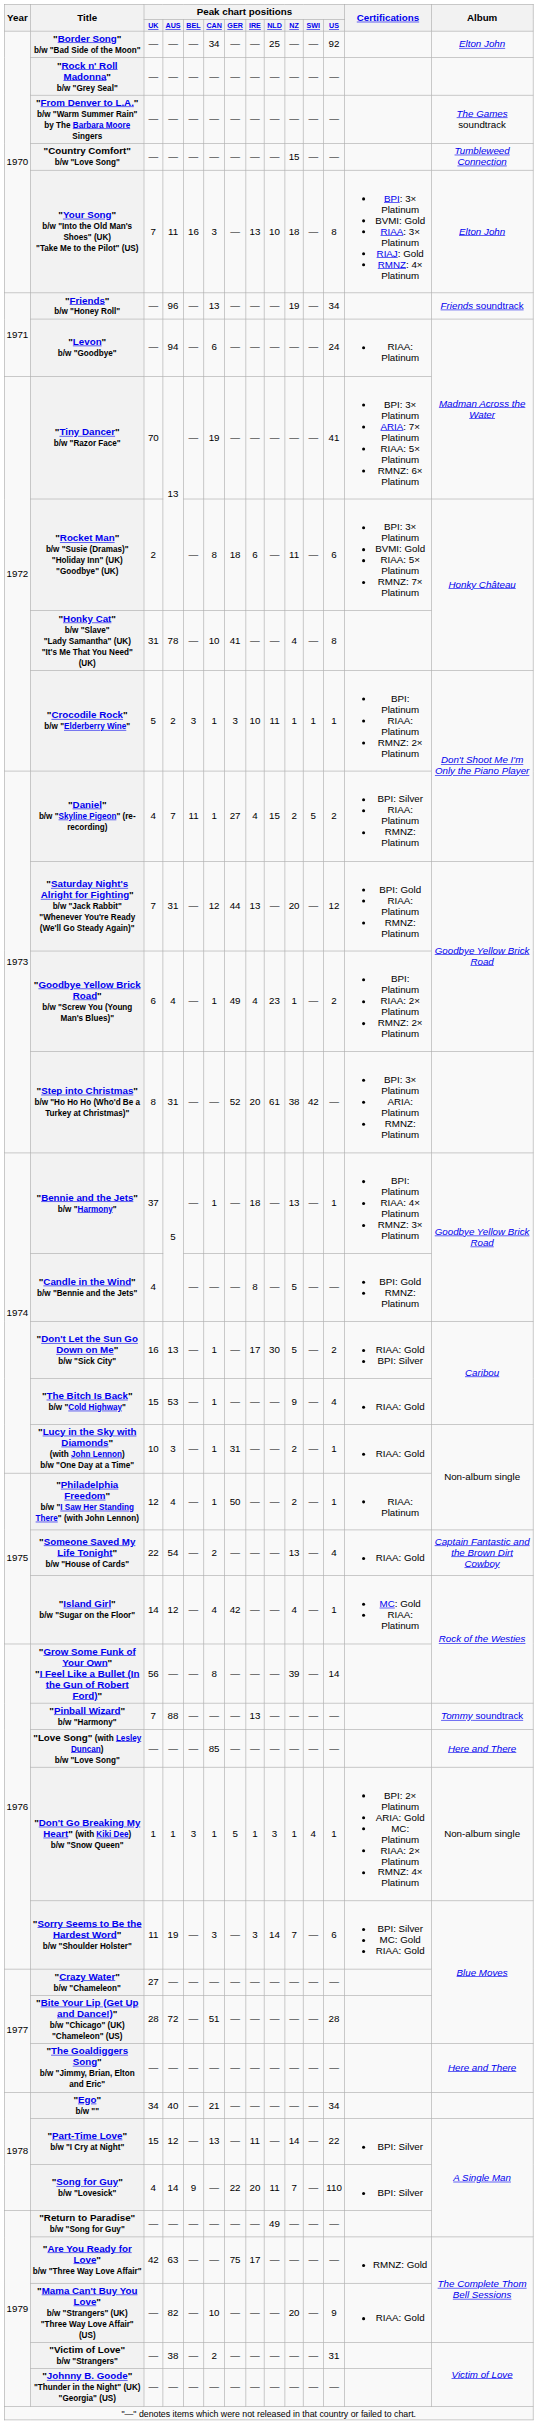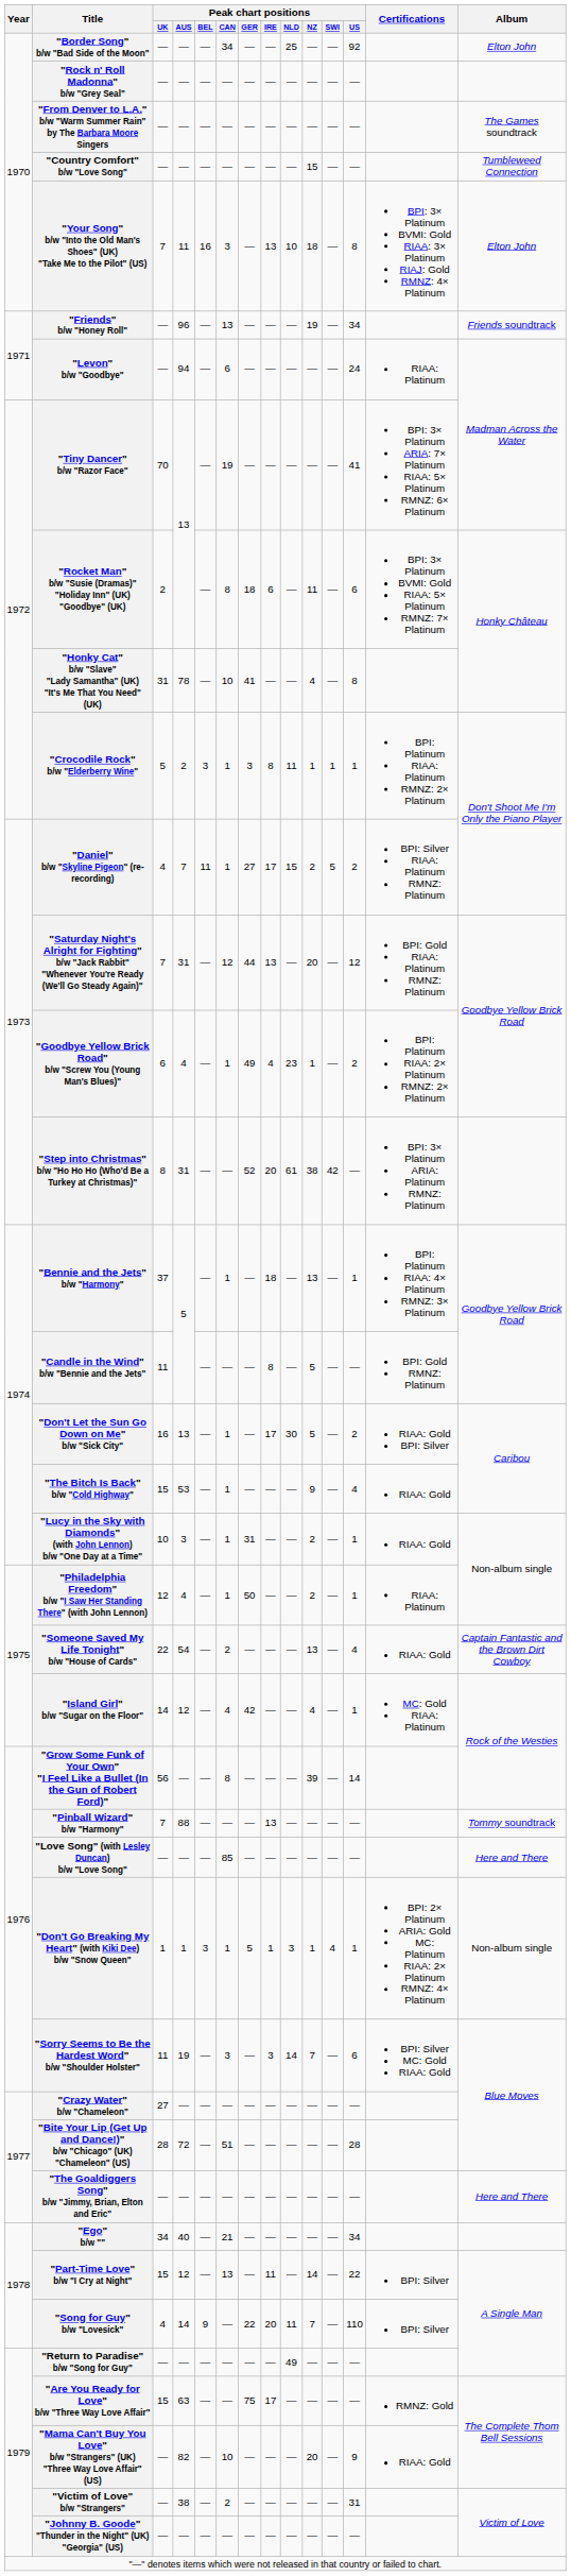"Crocodile Rock" b/w "Elderberry Wine" | Peak chart positions / IRE: 10 -> 8
"Daniel" b/w "Skyline Pigeon" (re-recording) | Peak chart positions / IRE: 4 -> 17
"Candle in the Wind" b/w "Bennie and the Jets" | Peak chart positions / UK: 4 -> 11
"Are You Ready for Love" b/w "Three Way Love Affair" | Peak chart positions / UK: 42 -> 15
